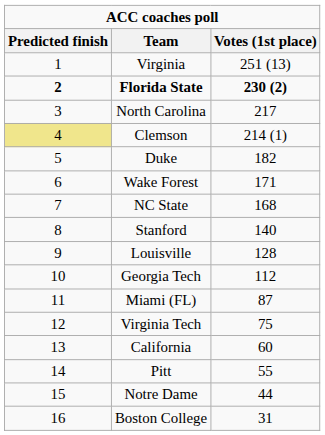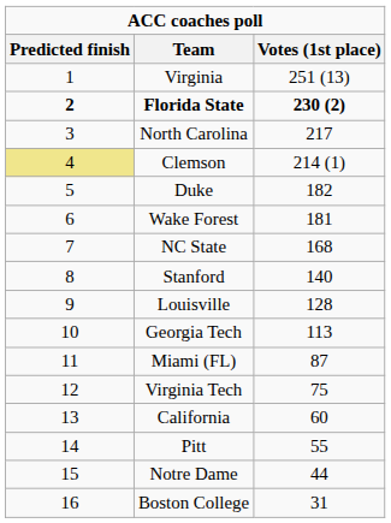Wake Forest | Votes (1st place): 171 -> 181
Georgia Tech | Votes (1st place): 112 -> 113
